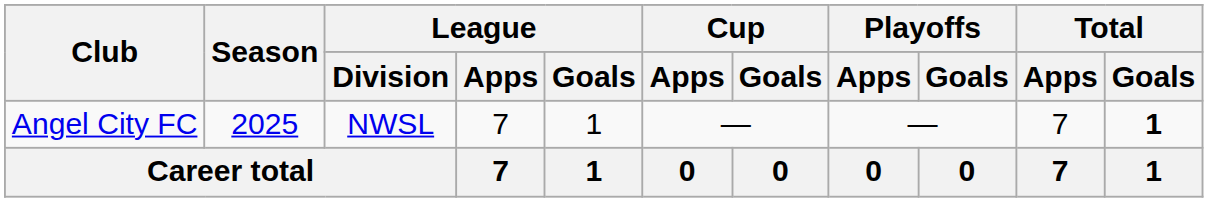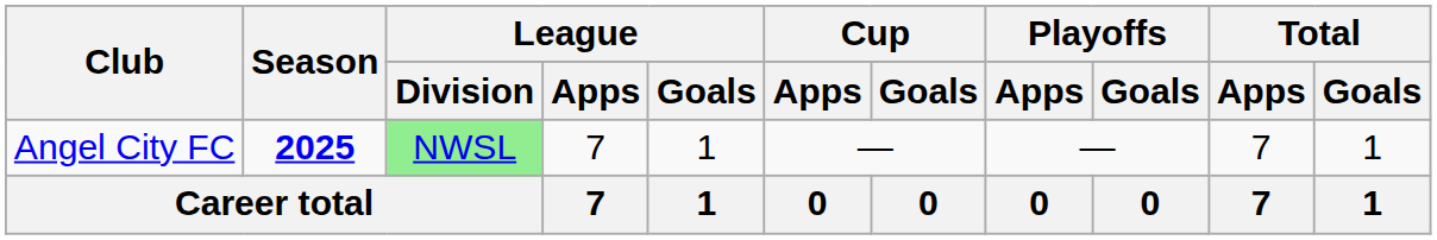Angel City FC | Season: normal -> bold
Angel City FC | League / Division: no background -> lightgreen background
Angel City FC | Total / Goals: bold -> normal
